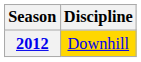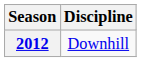2012 | Discipline: gold background -> no background
